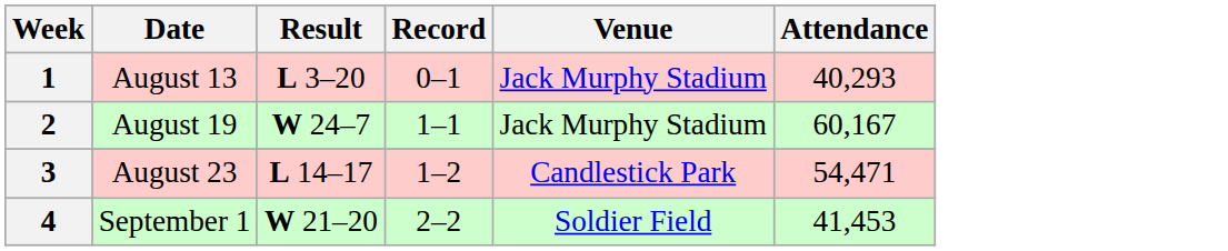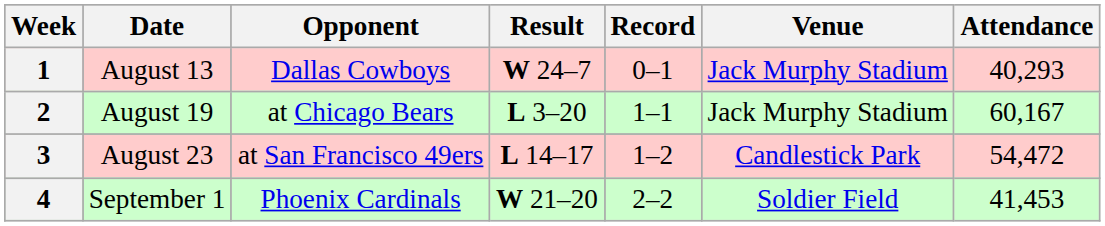+ column: Opponent | Dallas Cowboys | at Chicago Bears | at San Francisco 49ers | Phoenix Cardinals
1 | Result: L 3–20 -> W 24–7
2 | Result: W 24–7 -> L 3–20
3 | Attendance: 54,471 -> 54,472
